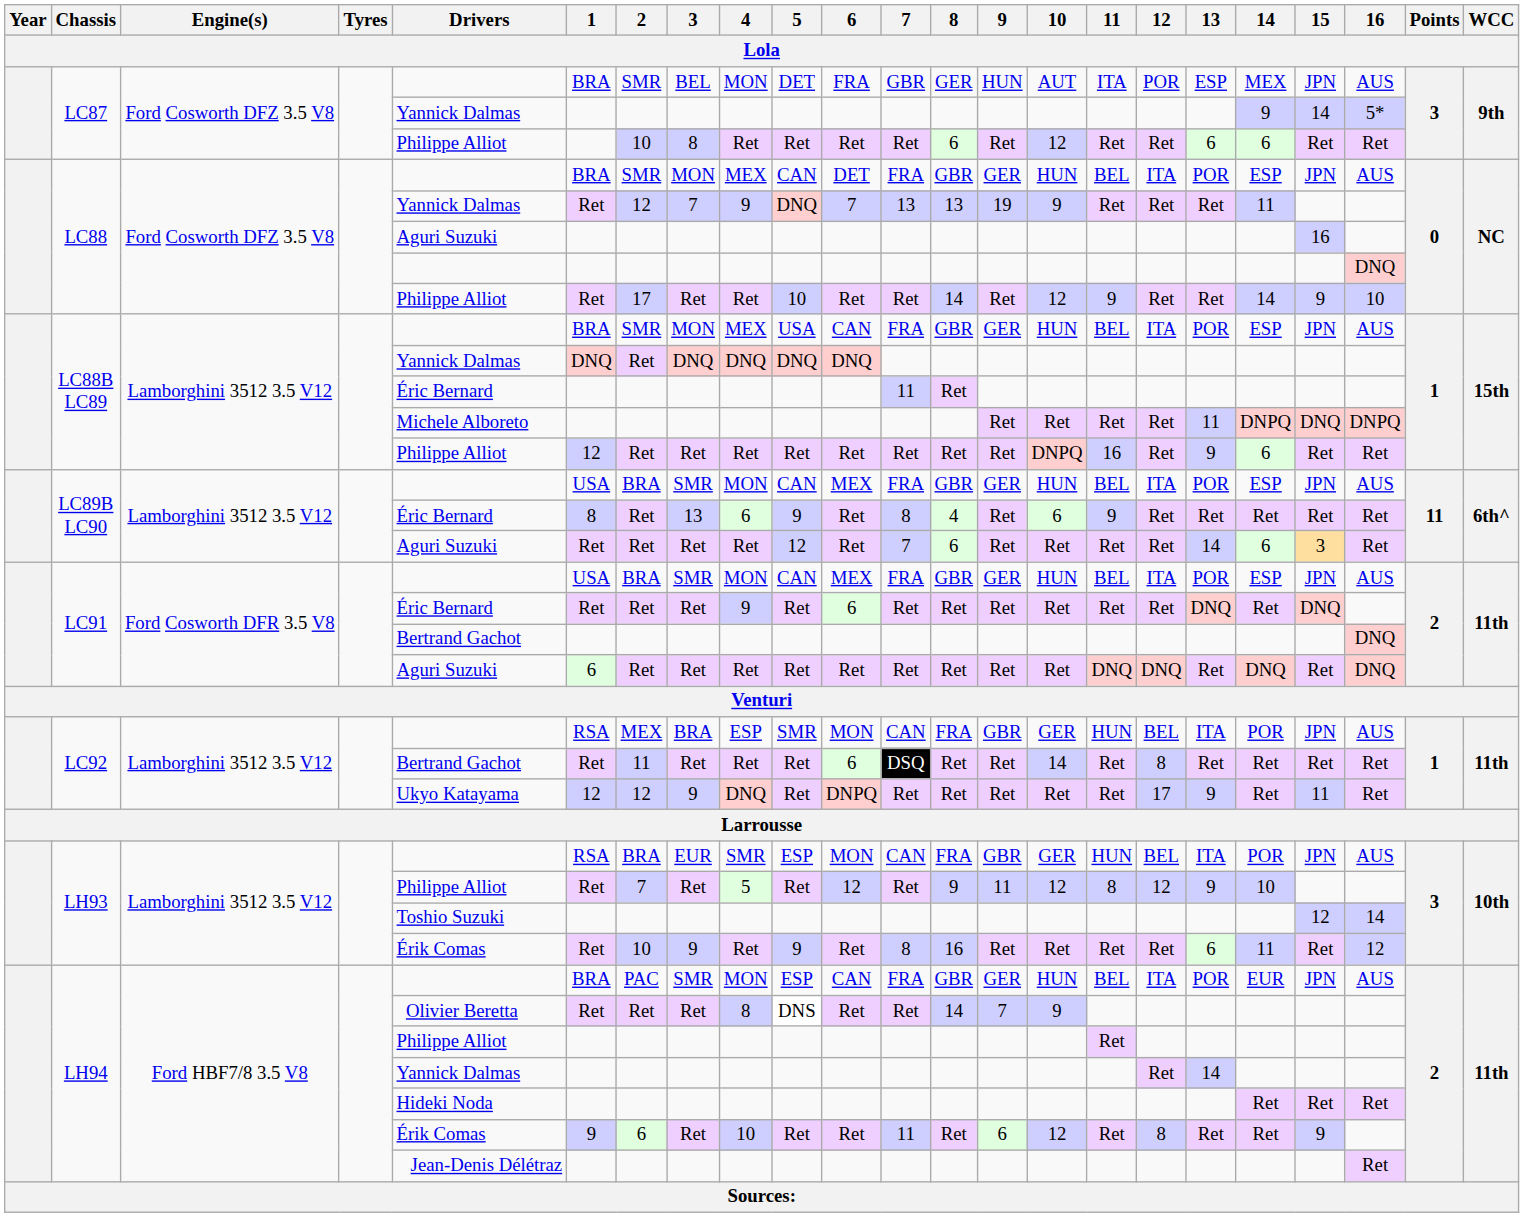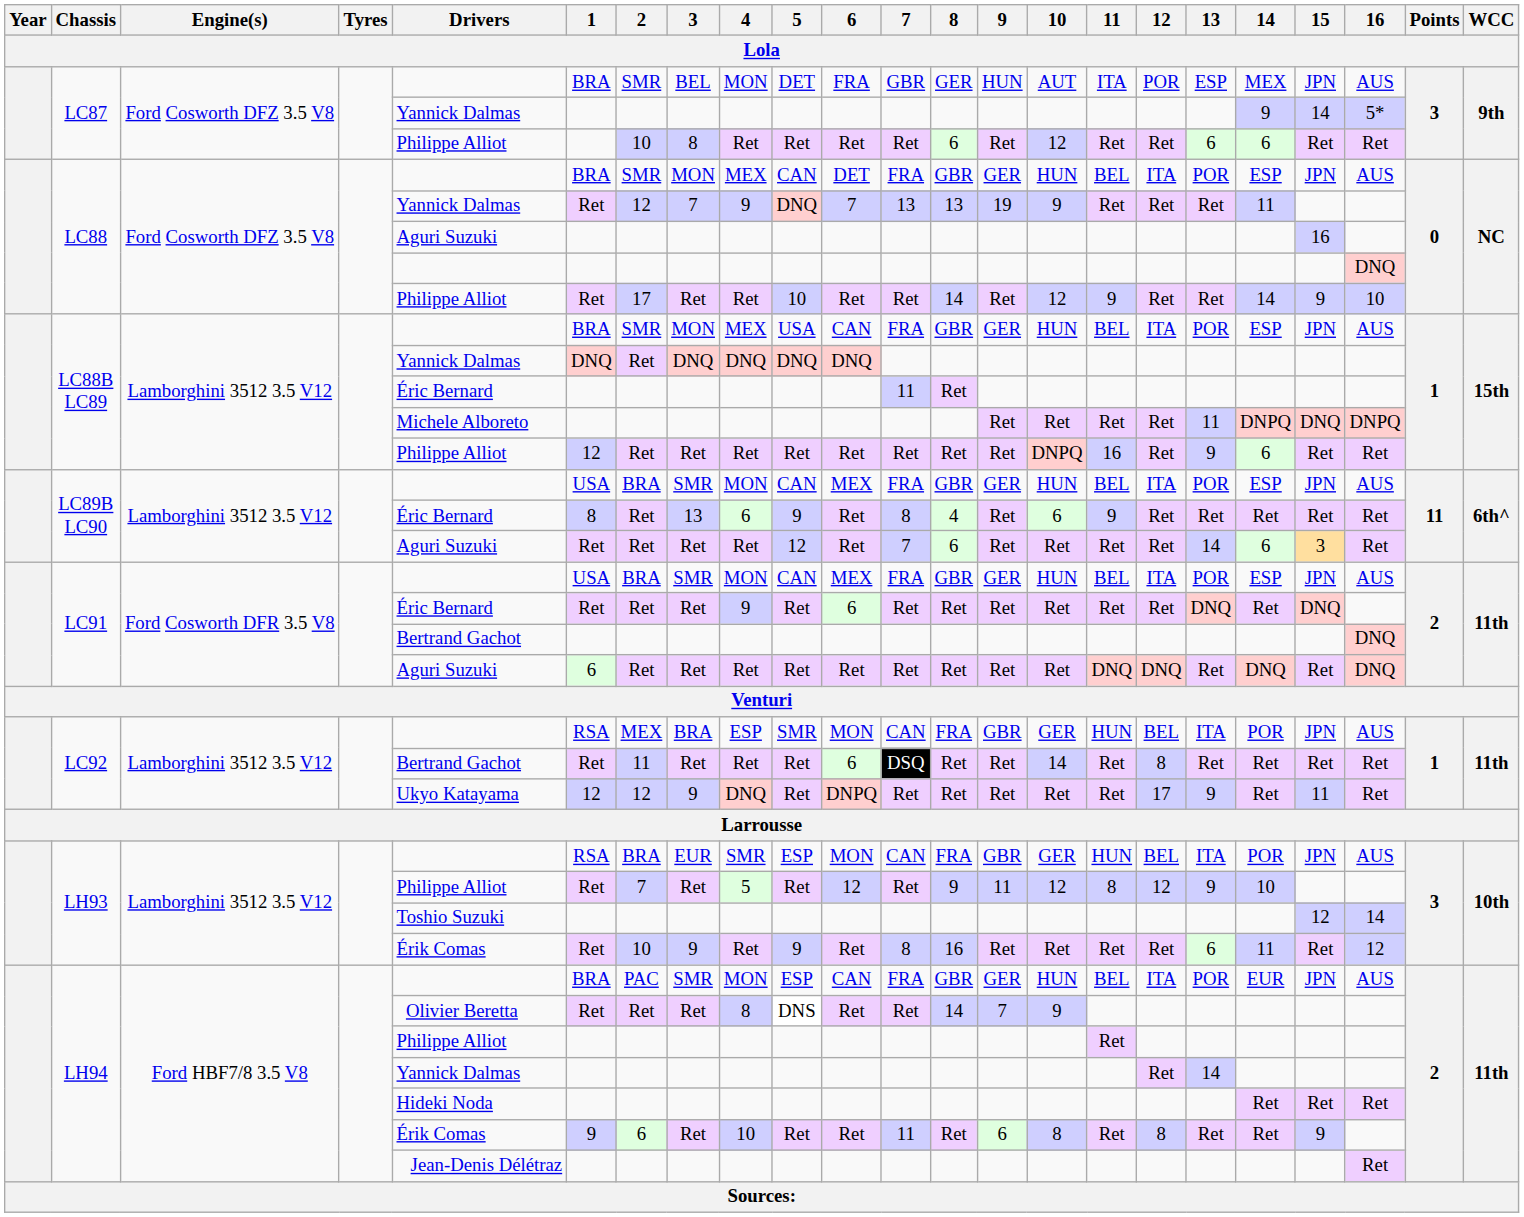row 37 | 10: 12 -> 8
